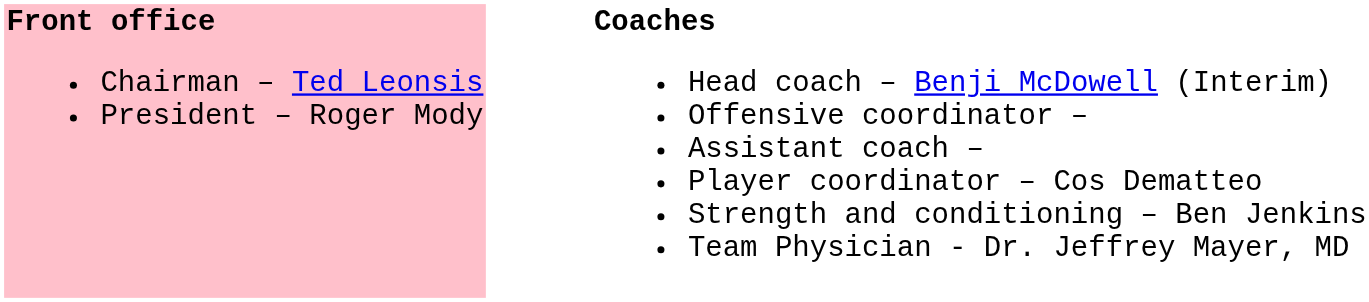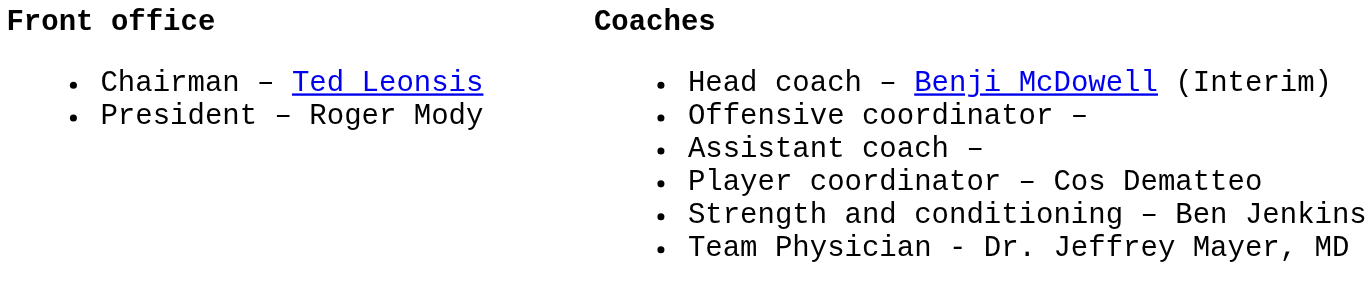Front office Chairman – Ted Leonsis President – Roger Mody | column 1: pink background -> no background
